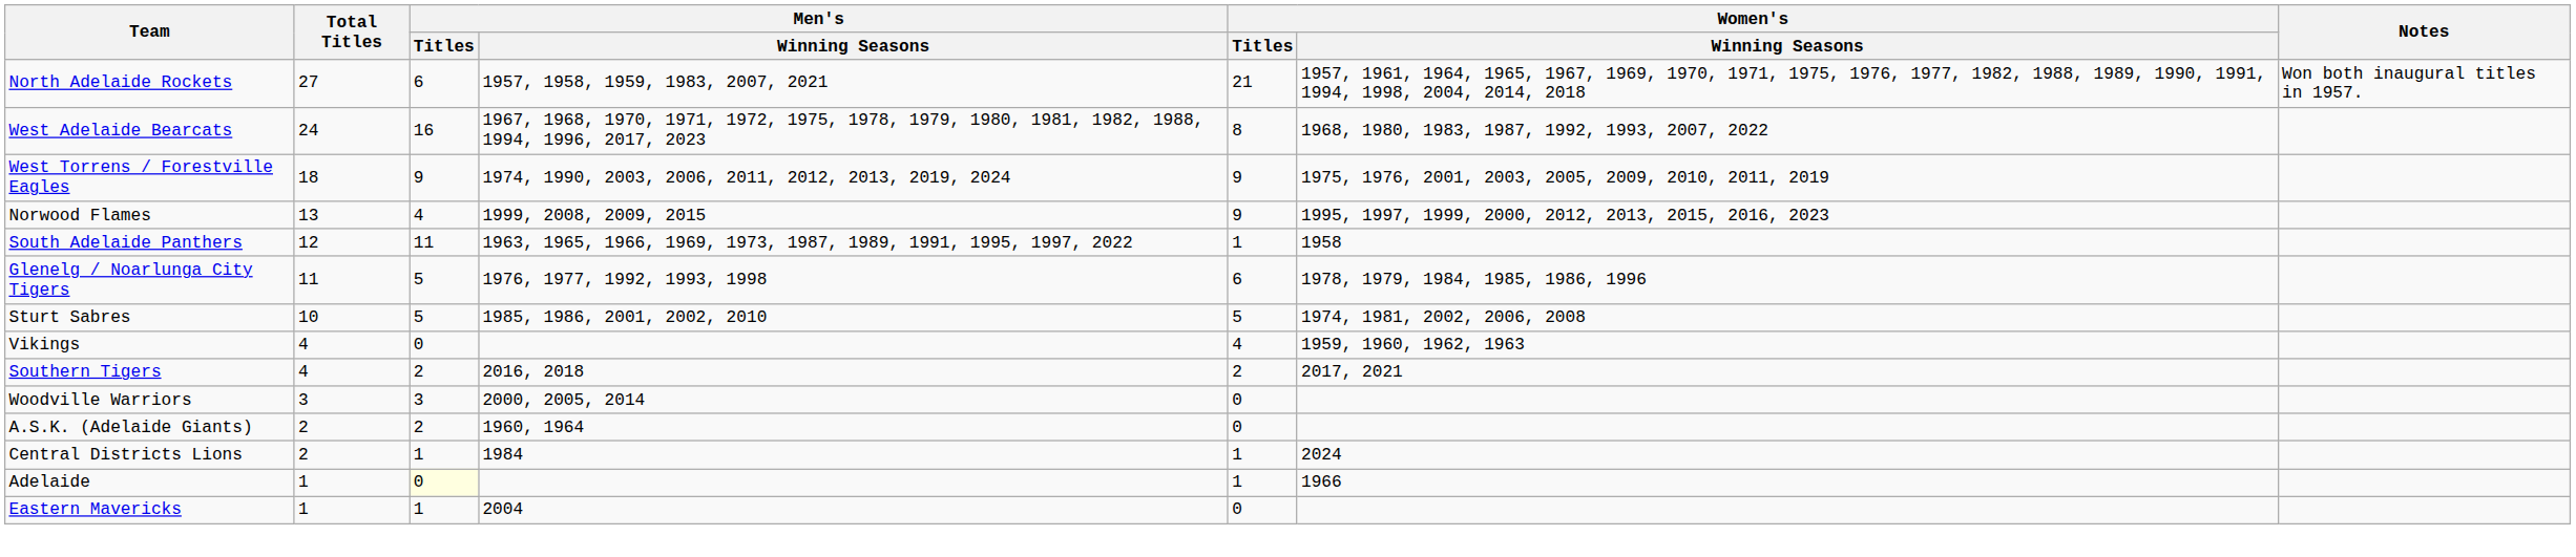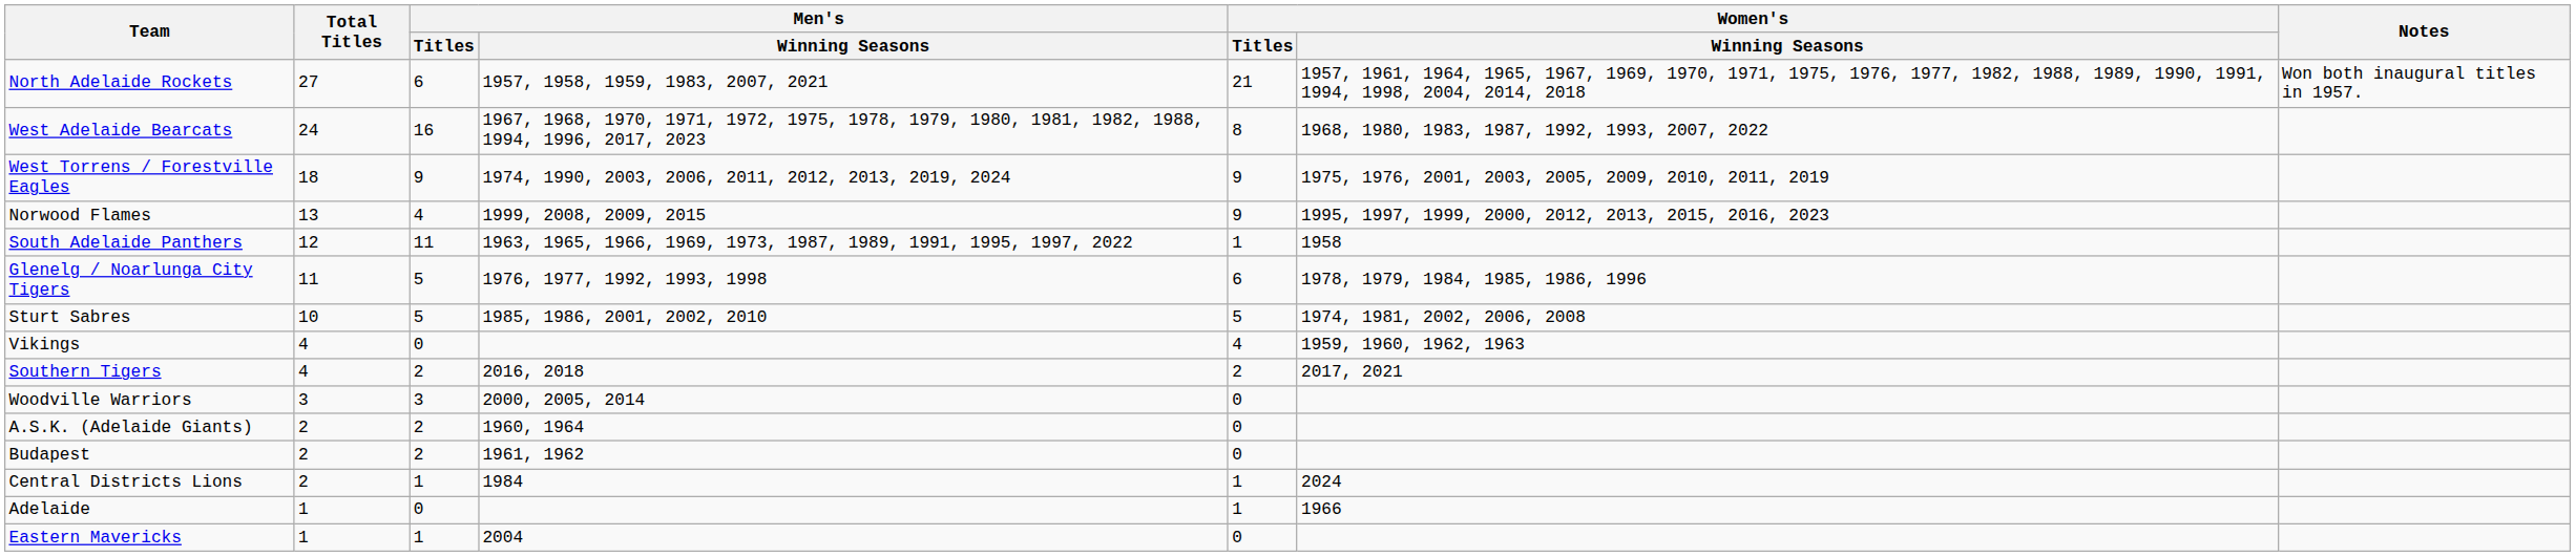+ row: Budapest | 2 | 2 | 1961, 1962 | 0
Adelaide | Men's / Titles: lightyellow background -> no background
